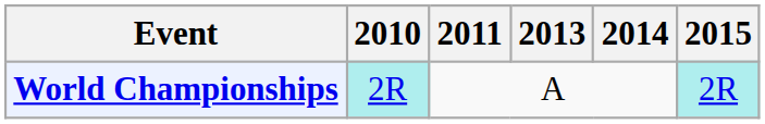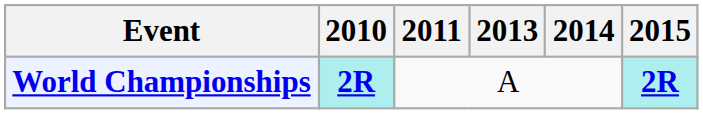World Championships | 2010: normal -> bold
World Championships | 2015: normal -> bold
